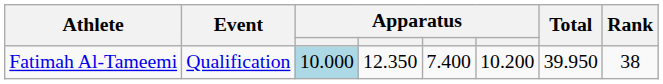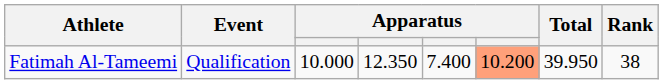Fatimah Al-Tameemi | column 3: lightblue background -> no background
Fatimah Al-Tameemi | column 6: no background -> lightsalmon background
